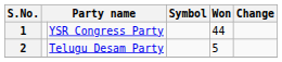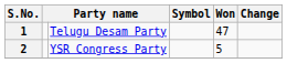1 | column 3: YSR Congress Party -> Telugu Desam Party
1 | Won: 44 -> 47
2 | column 3: Telugu Desam Party -> YSR Congress Party
